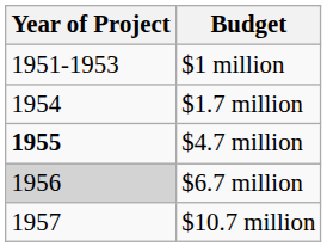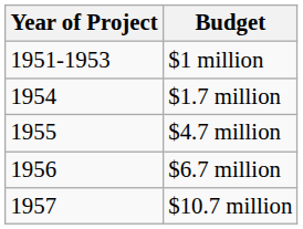$4.7 million | Year of Project: bold -> normal
$6.7 million | Year of Project: lightgrey background -> no background
